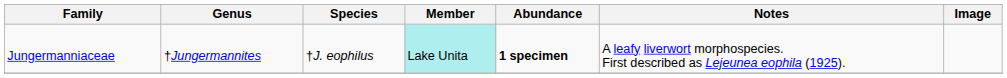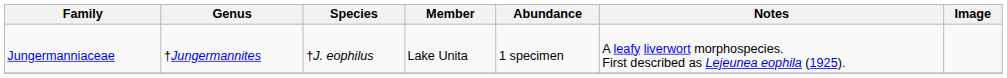Jungermanniaceae | Member: paleturquoise background -> no background
Jungermanniaceae | Abundance: bold -> normal
